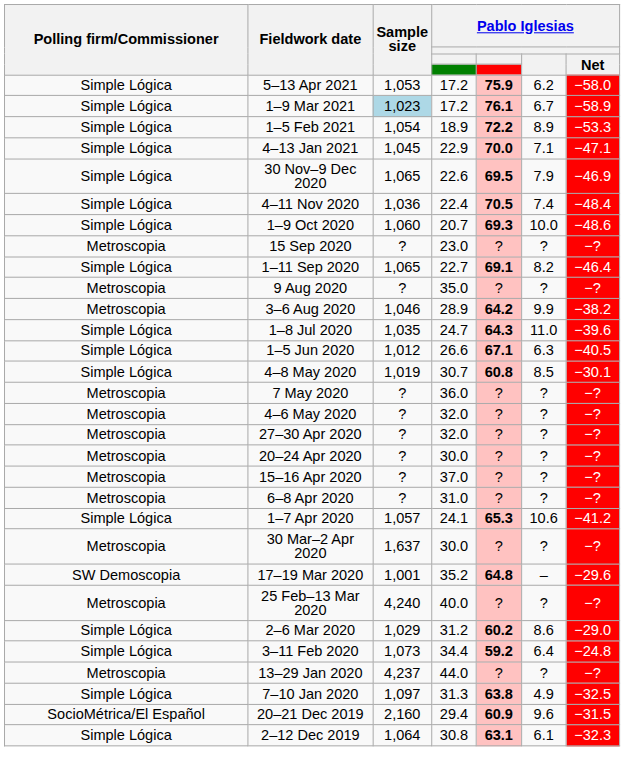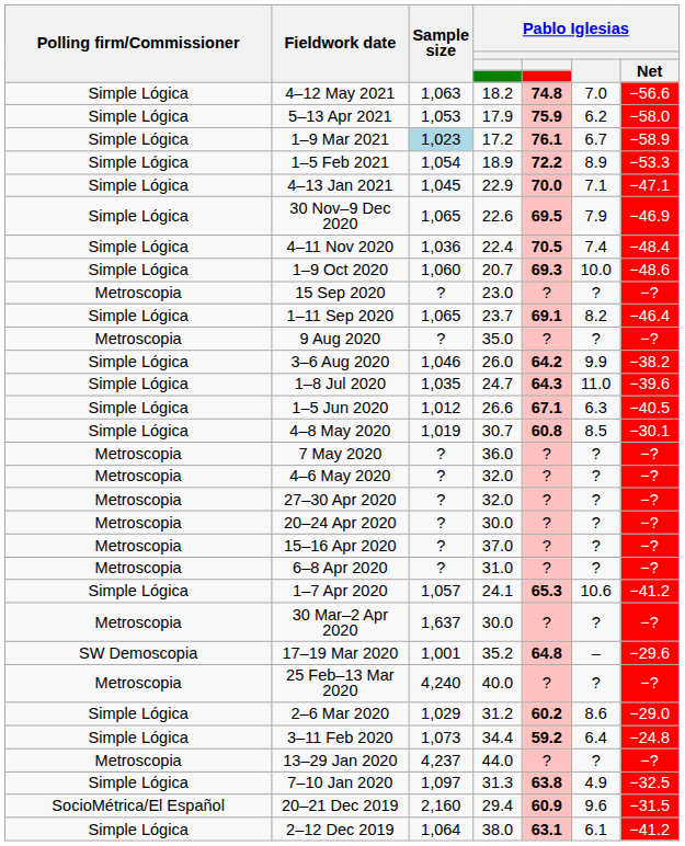+ row: Simple Lógica | 4–12 May 2021 | 1,063 | 18.2 | 74.8 | 7.0 | −56.6
5–13 Apr 2021 | column 4: 17.2 -> 17.9
1–11 Sep 2020 | column 4: 22.7 -> 23.7
3–6 Aug 2020 | Polling firm/Commissioner: Metroscopia -> Simple Lógica
3–6 Aug 2020 | column 4: 28.9 -> 26.0
2–12 Dec 2019 | column 4: 30.8 -> 38.0
2–12 Dec 2019 | Pablo Iglesias / Net: −32.3 -> −41.2
